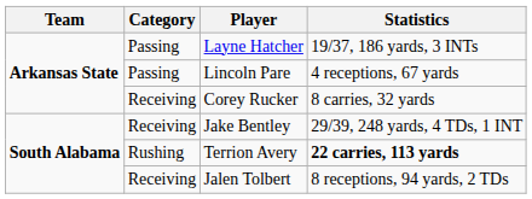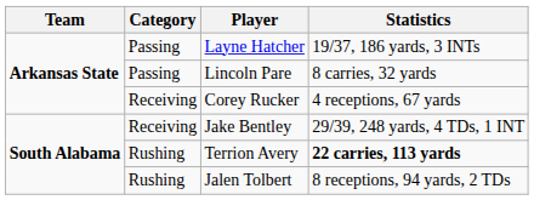Lincoln Pare | Statistics: 4 receptions, 67 yards -> 8 carries, 32 yards
Corey Rucker | Statistics: 8 carries, 32 yards -> 4 receptions, 67 yards
Jalen Tolbert | Category: Receiving -> Rushing
